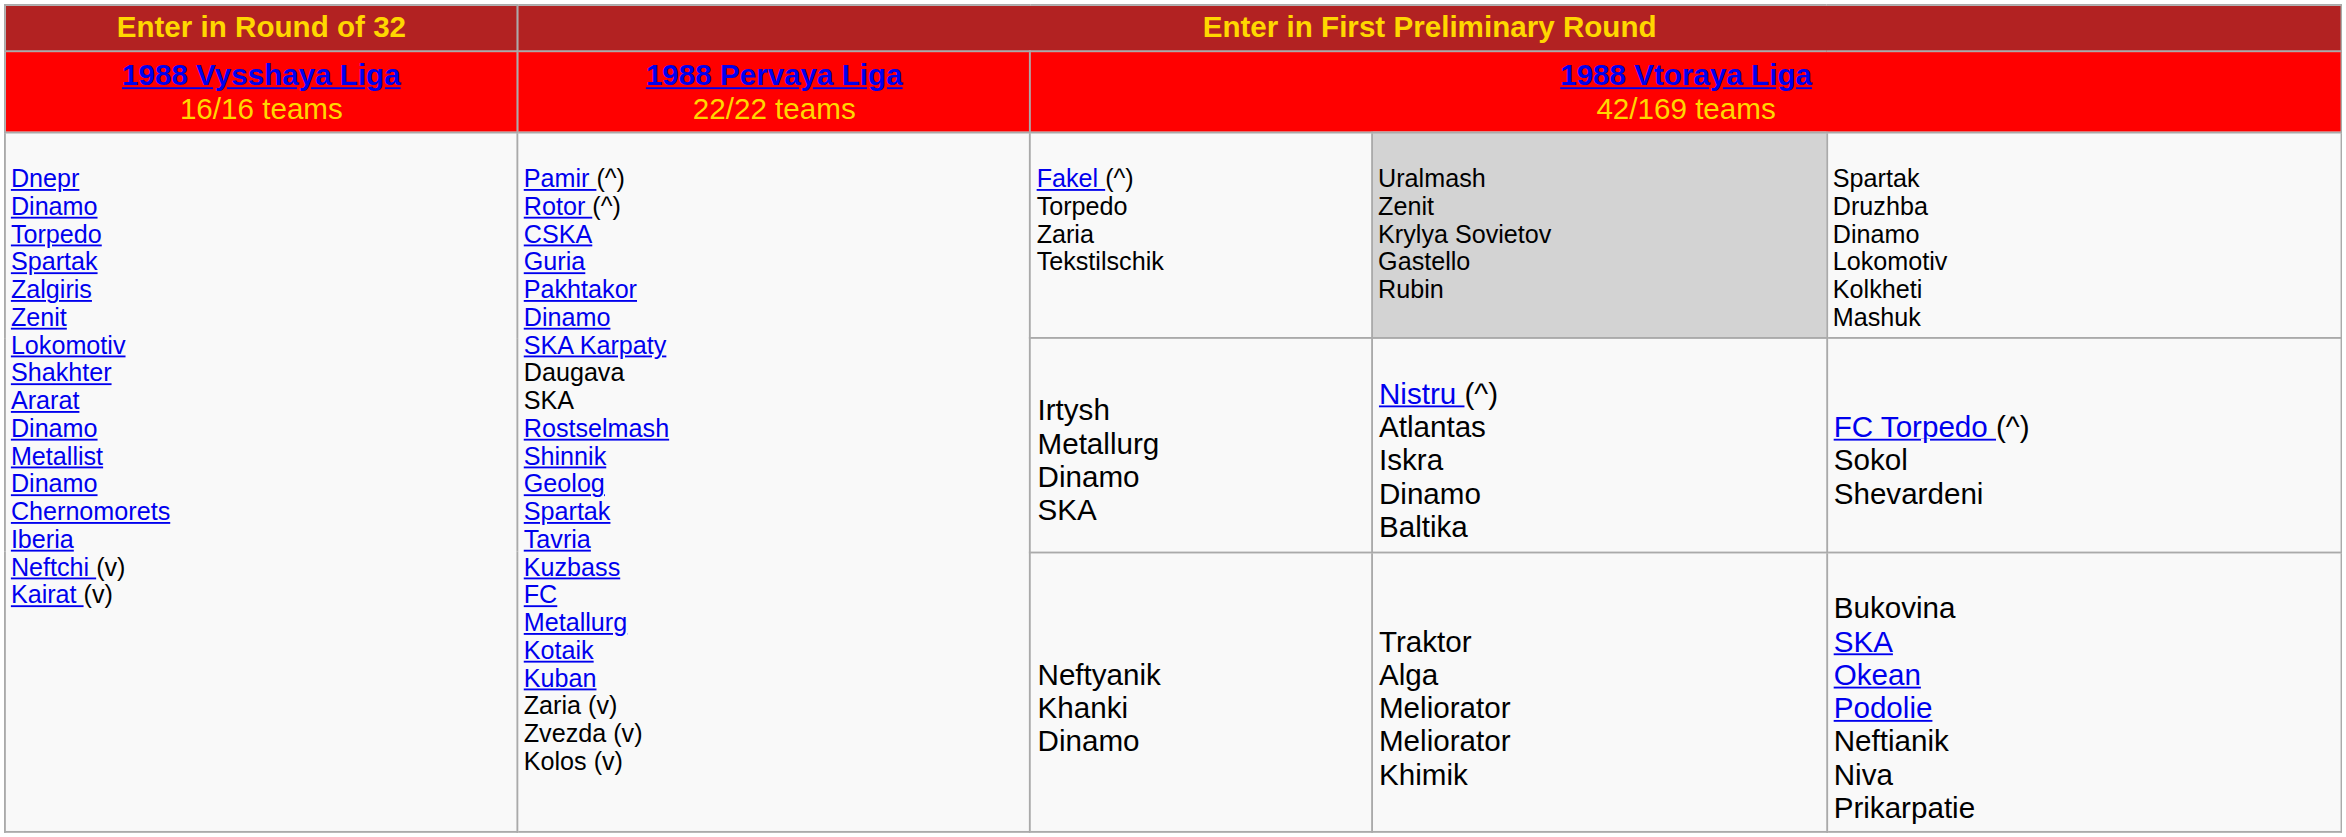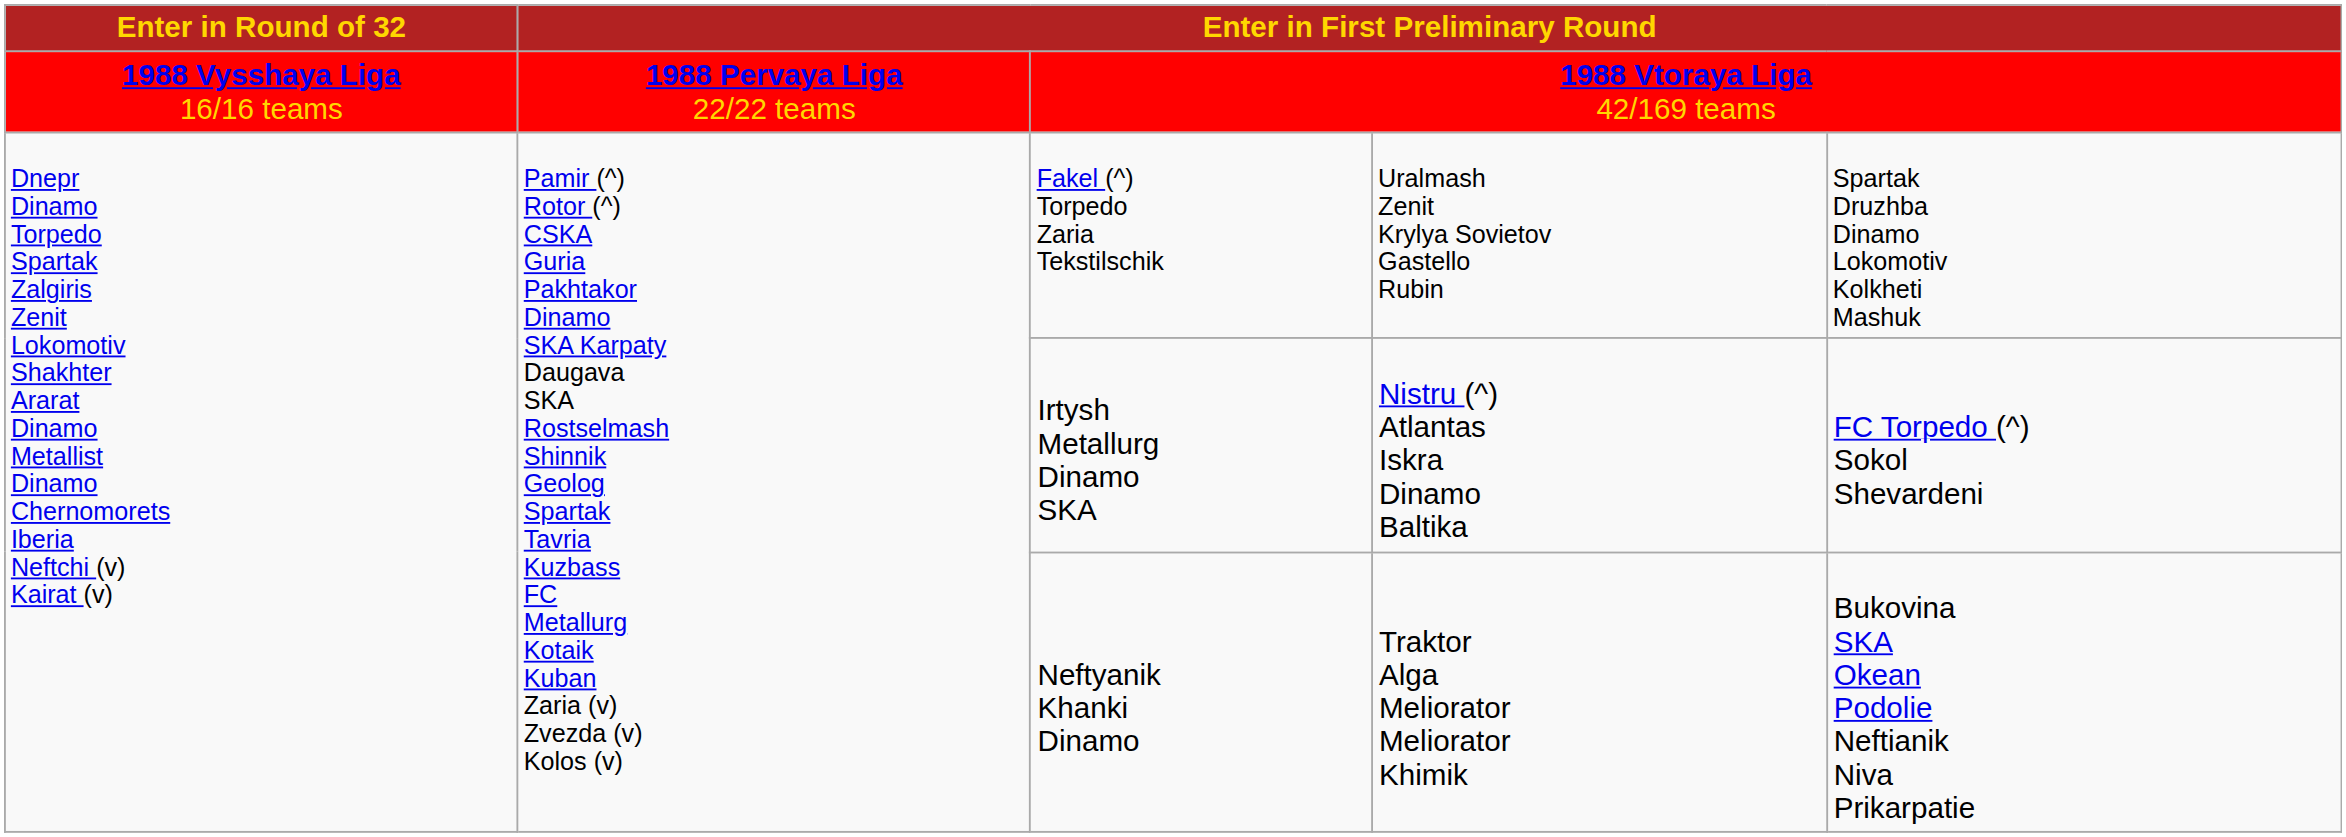Fakel (^) Torpedo Zaria Tekstilschik | column 4: lightgrey background -> no background
